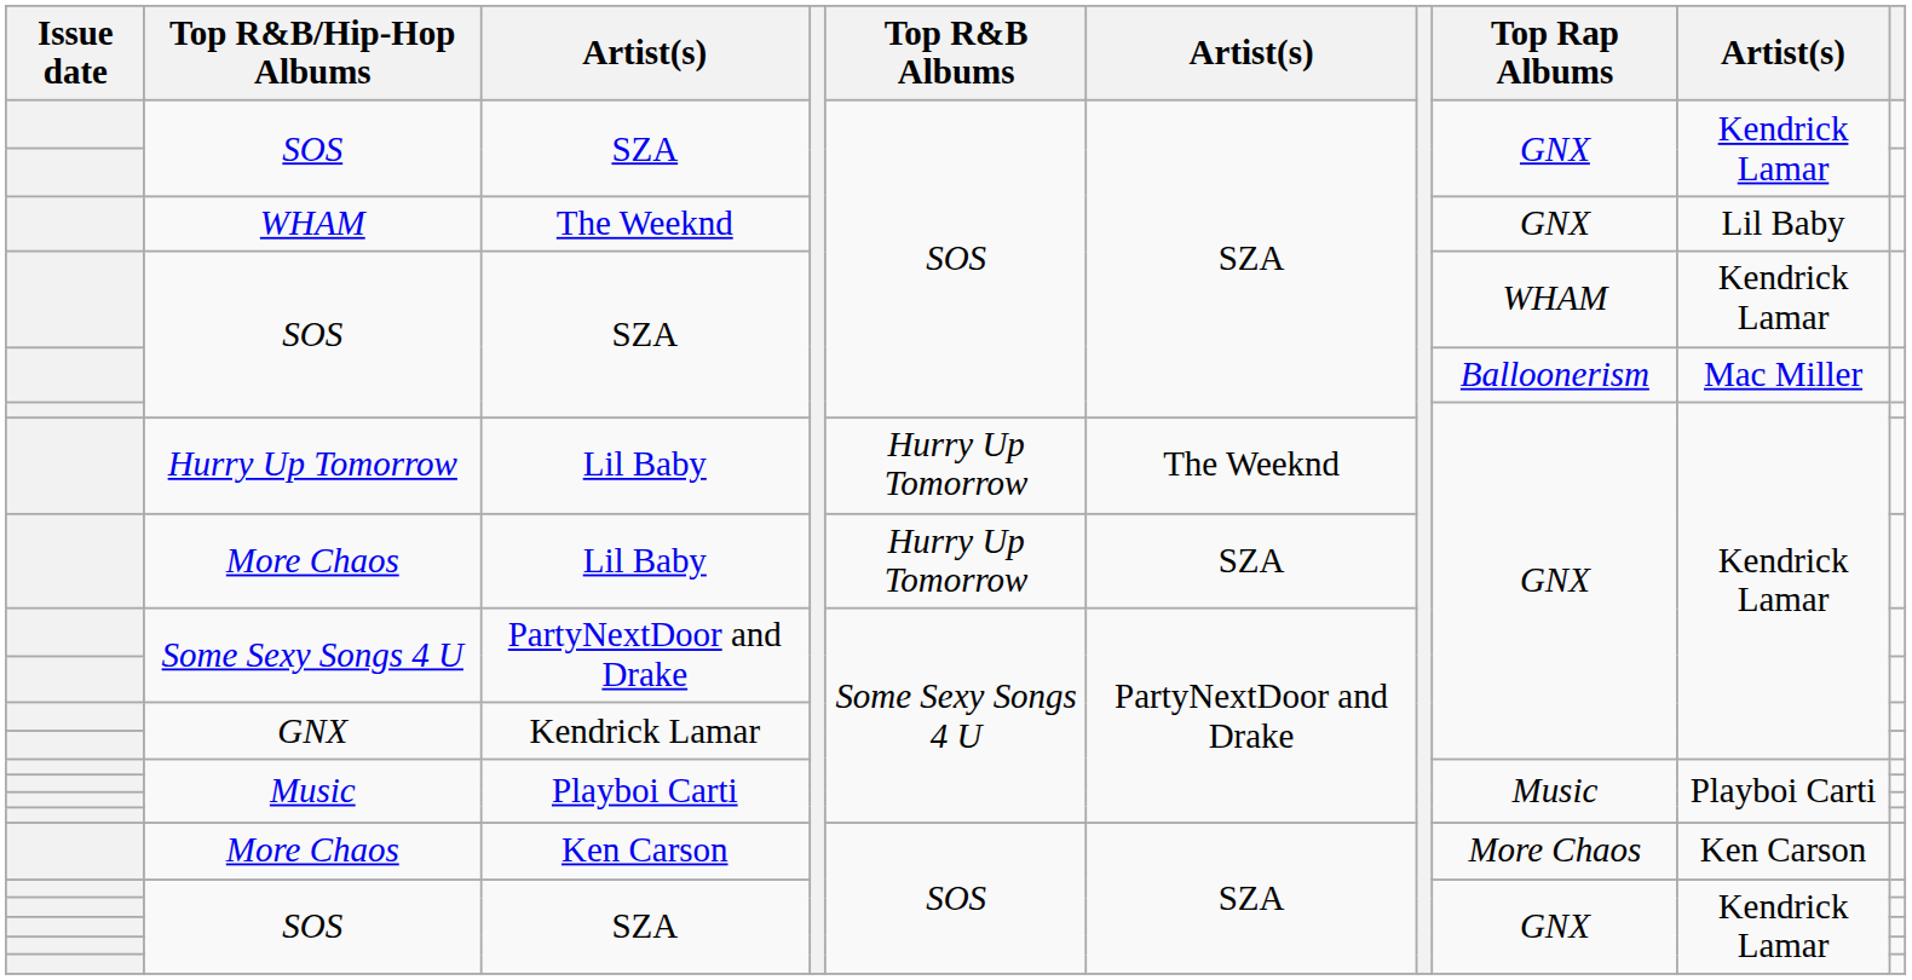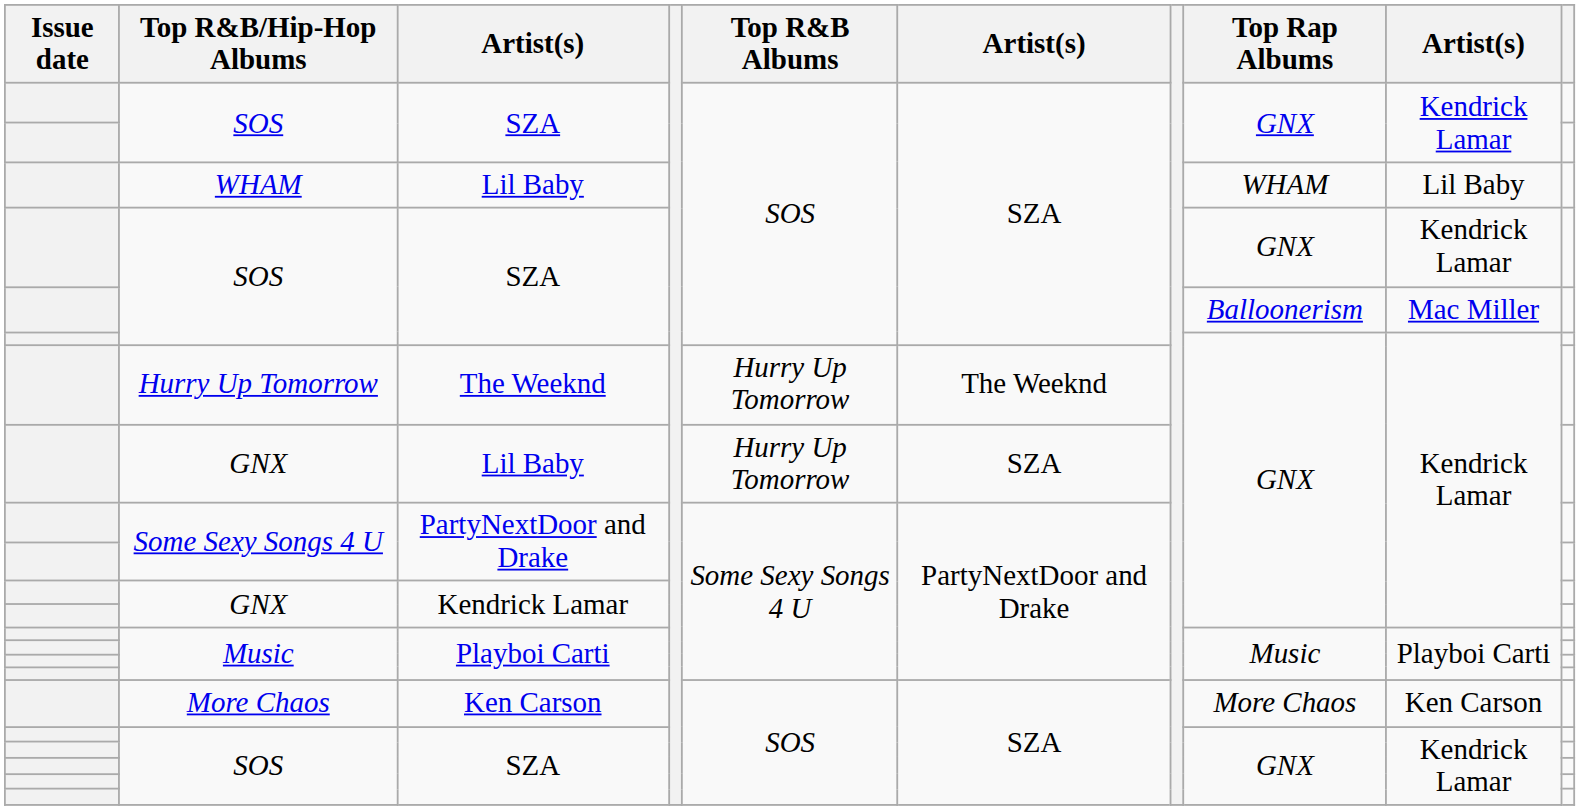row 4 | column 3: The Weeknd -> Lil Baby
row 4 | Top Rap Albums: GNX -> WHAM
row 5 | Top Rap Albums: WHAM -> GNX
row 8 | column 3: Lil Baby -> The Weeknd
row 9 | Top R&B/Hip-Hop Albums: More Chaos -> GNX
